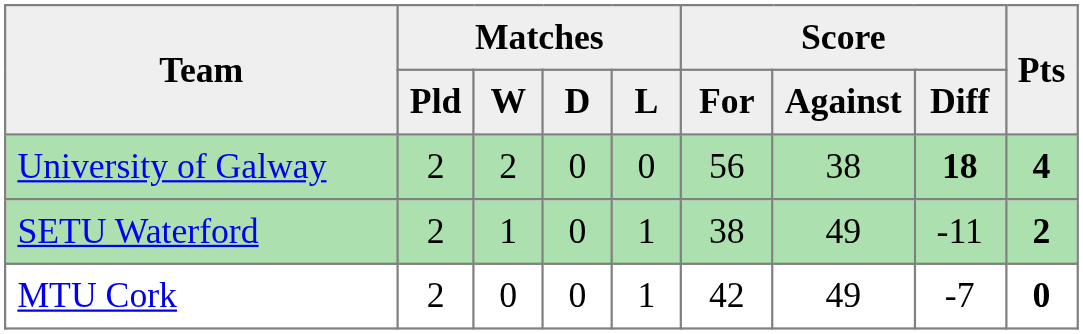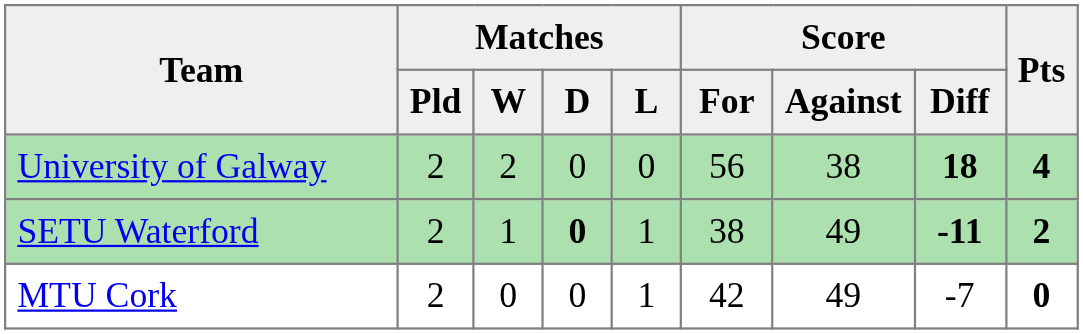SETU Waterford | Matches / D: normal -> bold
SETU Waterford | Score / Diff: normal -> bold
